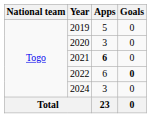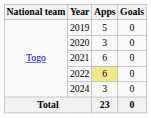2021 | Apps: bold -> normal
2022 | Apps: no background -> khaki background
2022 | Goals: bold -> normal
